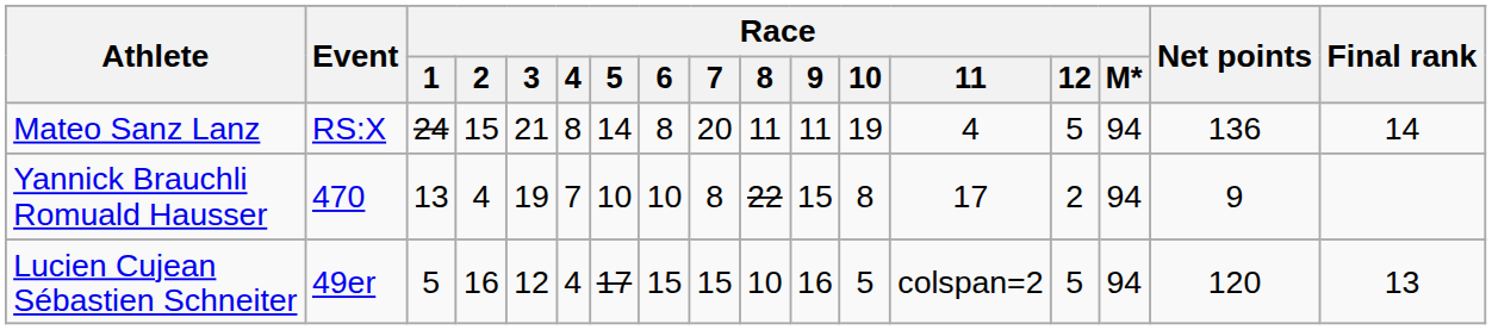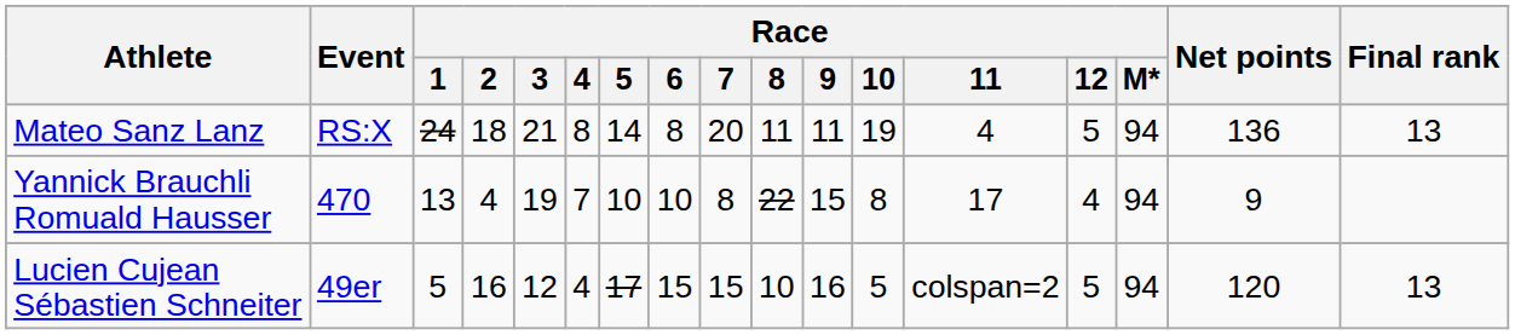Mateo Sanz Lanz | Race / 2: 15 -> 18
Mateo Sanz Lanz | Final rank: 14 -> 13
Yannick Brauchli Romuald Hausser | Race / 12: 2 -> 4
